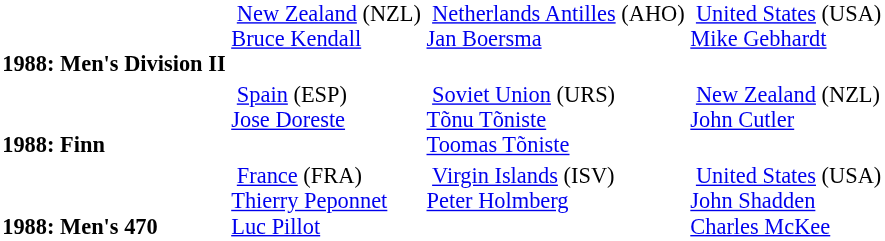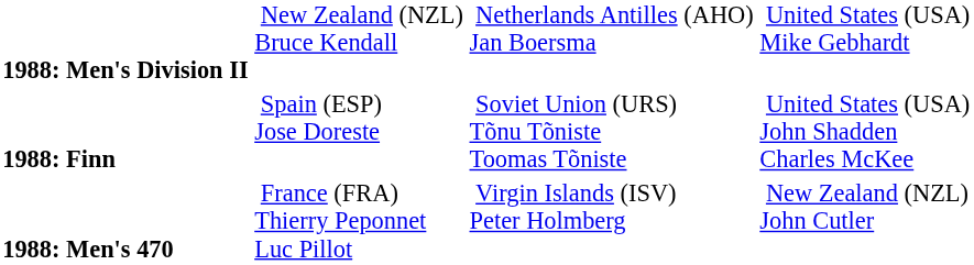1988: Finn | column 4: New Zealand (NZL) John Cutler -> United States (USA) John Shadden Charles McKee
1988: Men's 470 | column 4: United States (USA) John Shadden Charles McKee -> New Zealand (NZL) John Cutler
